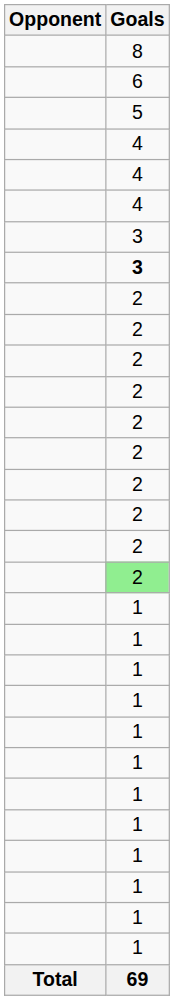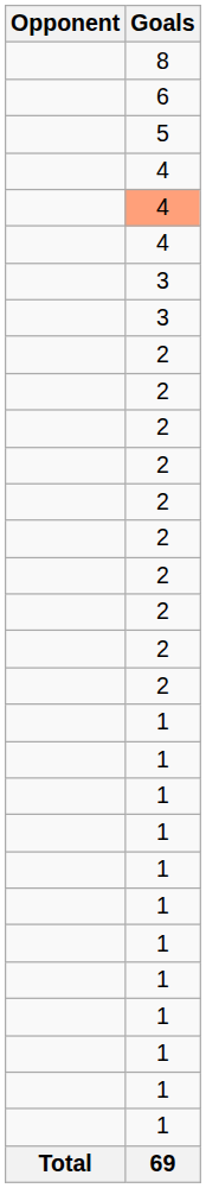row 6 | Goals: no background -> lightsalmon background
row 9 | Goals: bold -> normal
row 19 | Goals: lightgreen background -> no background
